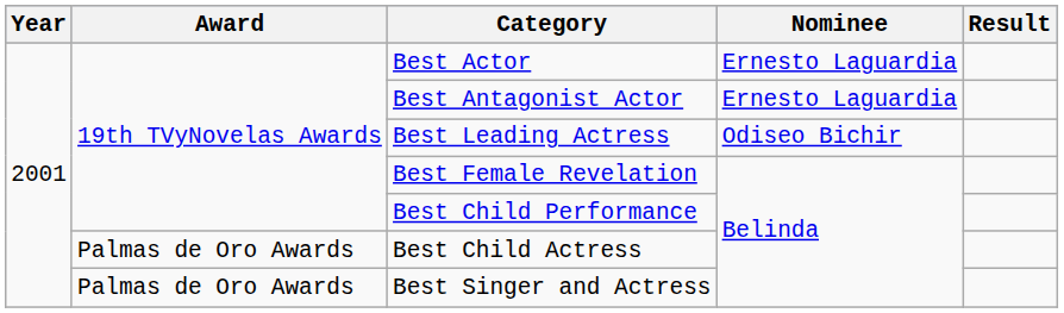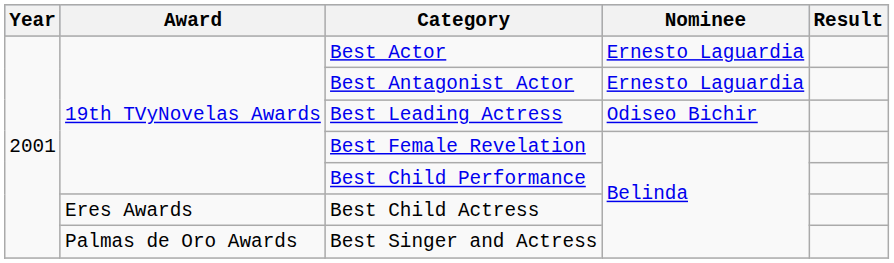Best Child Actress | Award: Palmas de Oro Awards -> Eres Awards
